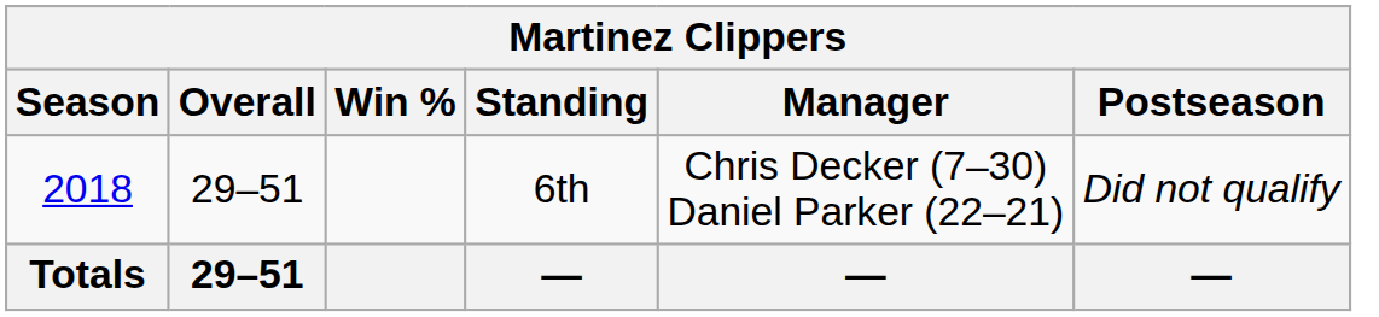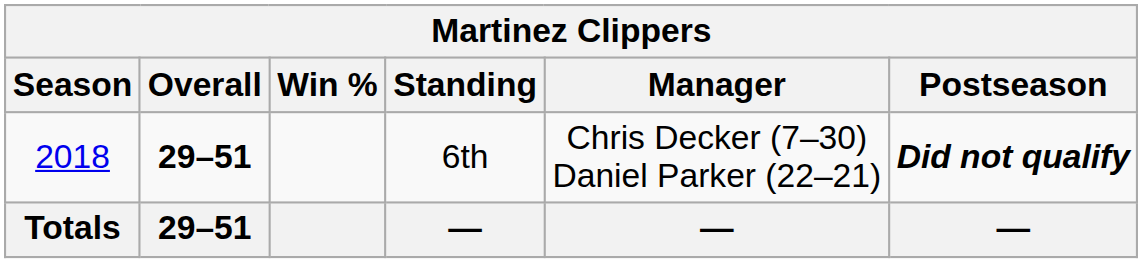6th | Overall: normal -> bold
6th | Postseason: normal -> bold
